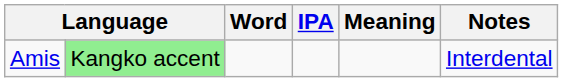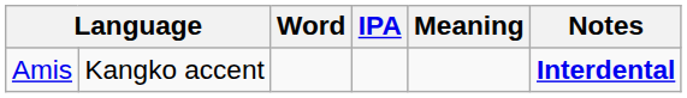Amis | column 2: lightgreen background -> no background
Amis | Notes: normal -> bold
